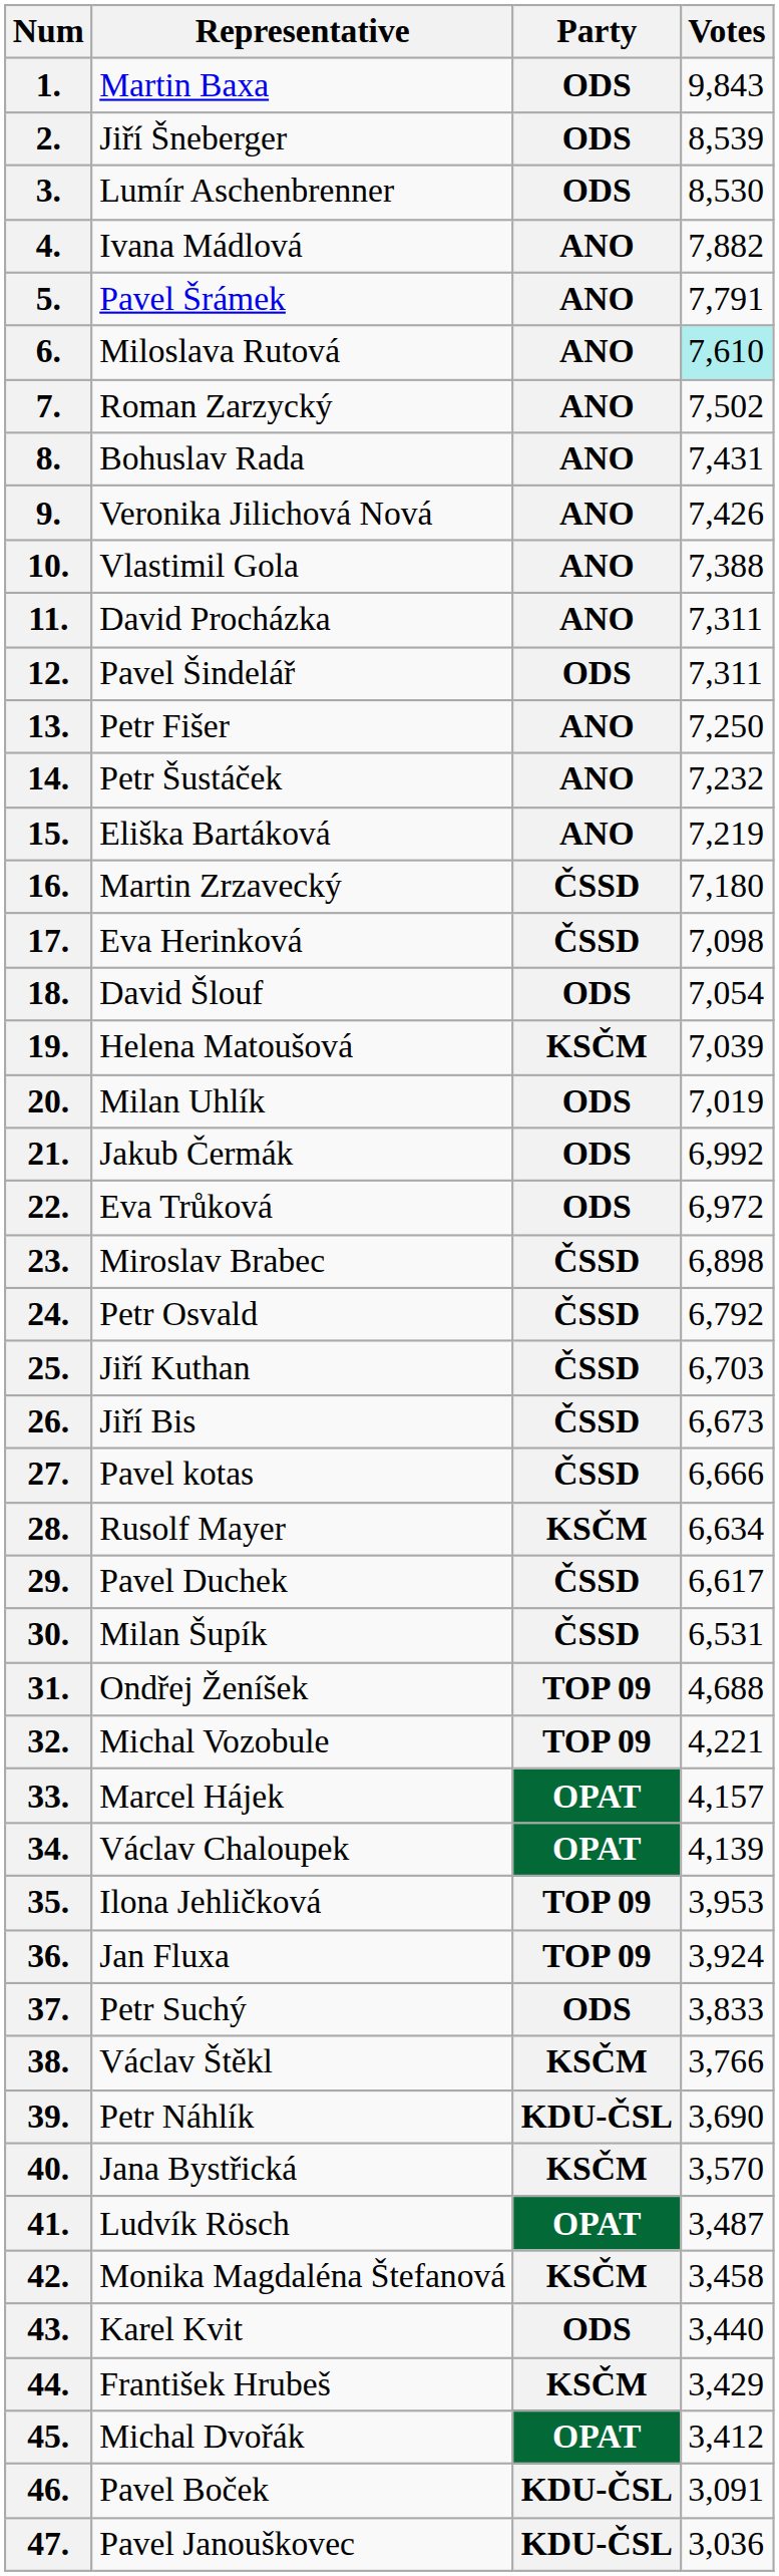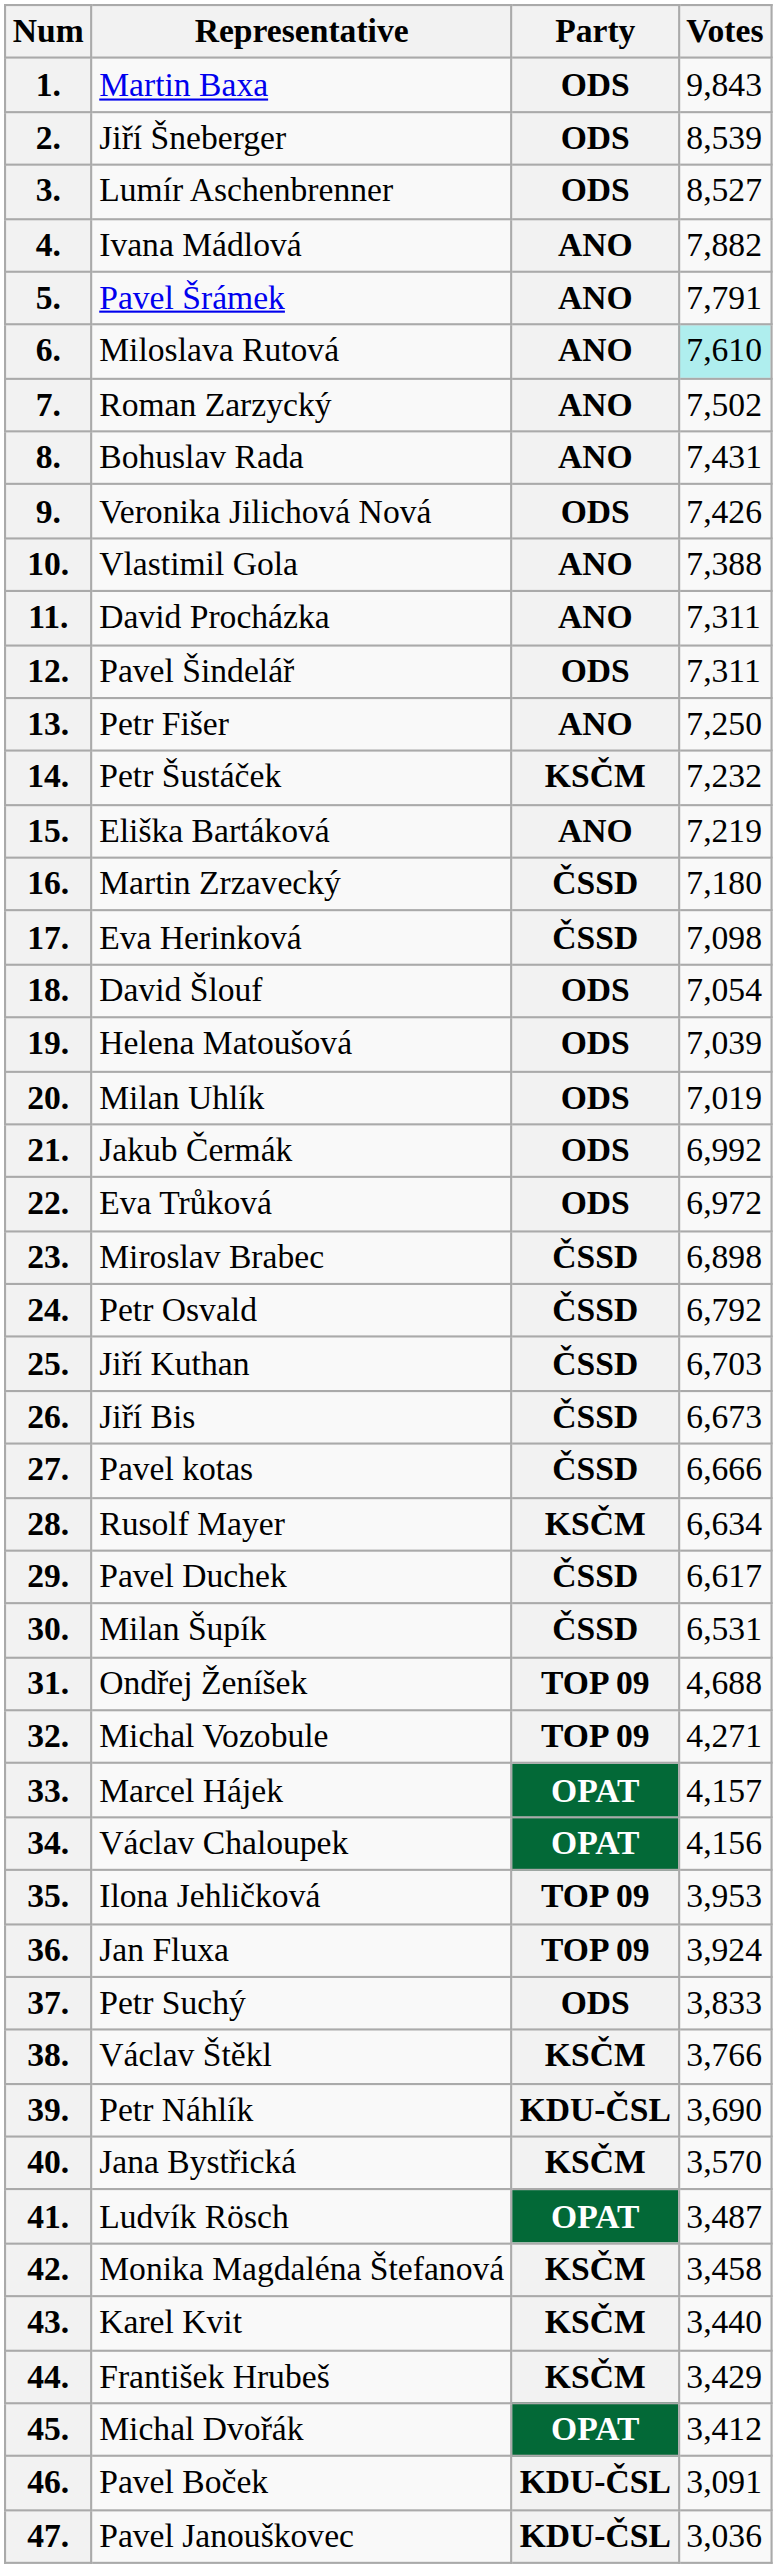3. | Votes: 8,530 -> 8,527
9. | Party: ANO -> ODS
14. | Party: ANO -> KSČM
19. | Party: KSČM -> ODS
32. | Votes: 4,221 -> 4,271
34. | Votes: 4,139 -> 4,156
43. | Party: ODS -> KSČM
